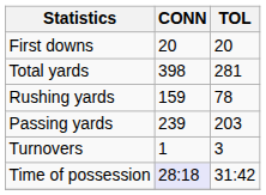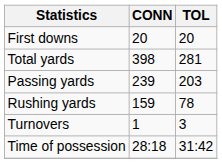rows swapped: Rushing yards <-> Passing yards
Time of possession | CONN: lavender background -> no background
